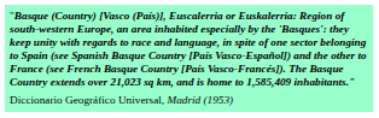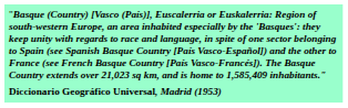row 2 | column 1: normal -> bold
